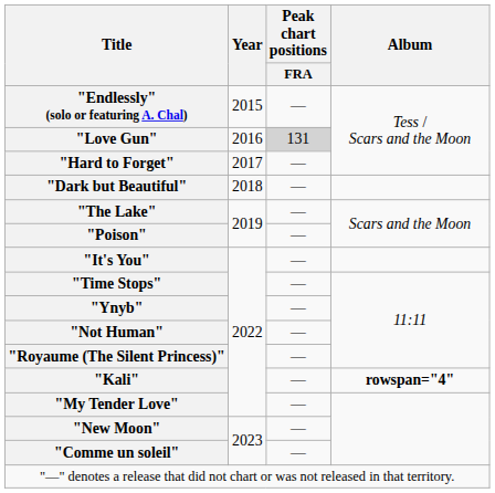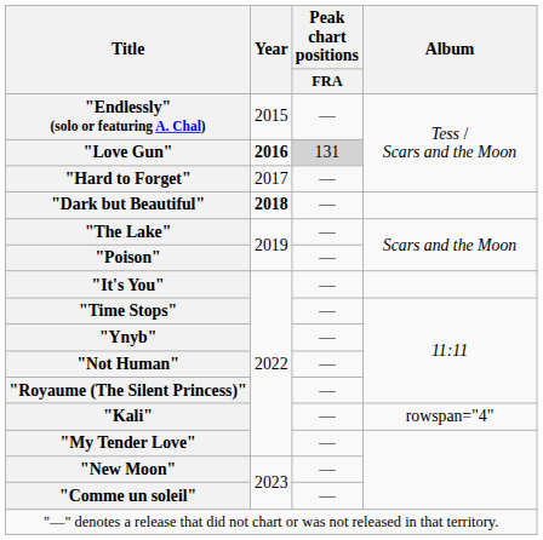"Love Gun" | Year: normal -> bold
"Dark but Beautiful" | Year: normal -> bold
"Kali" | Album: bold -> normal
